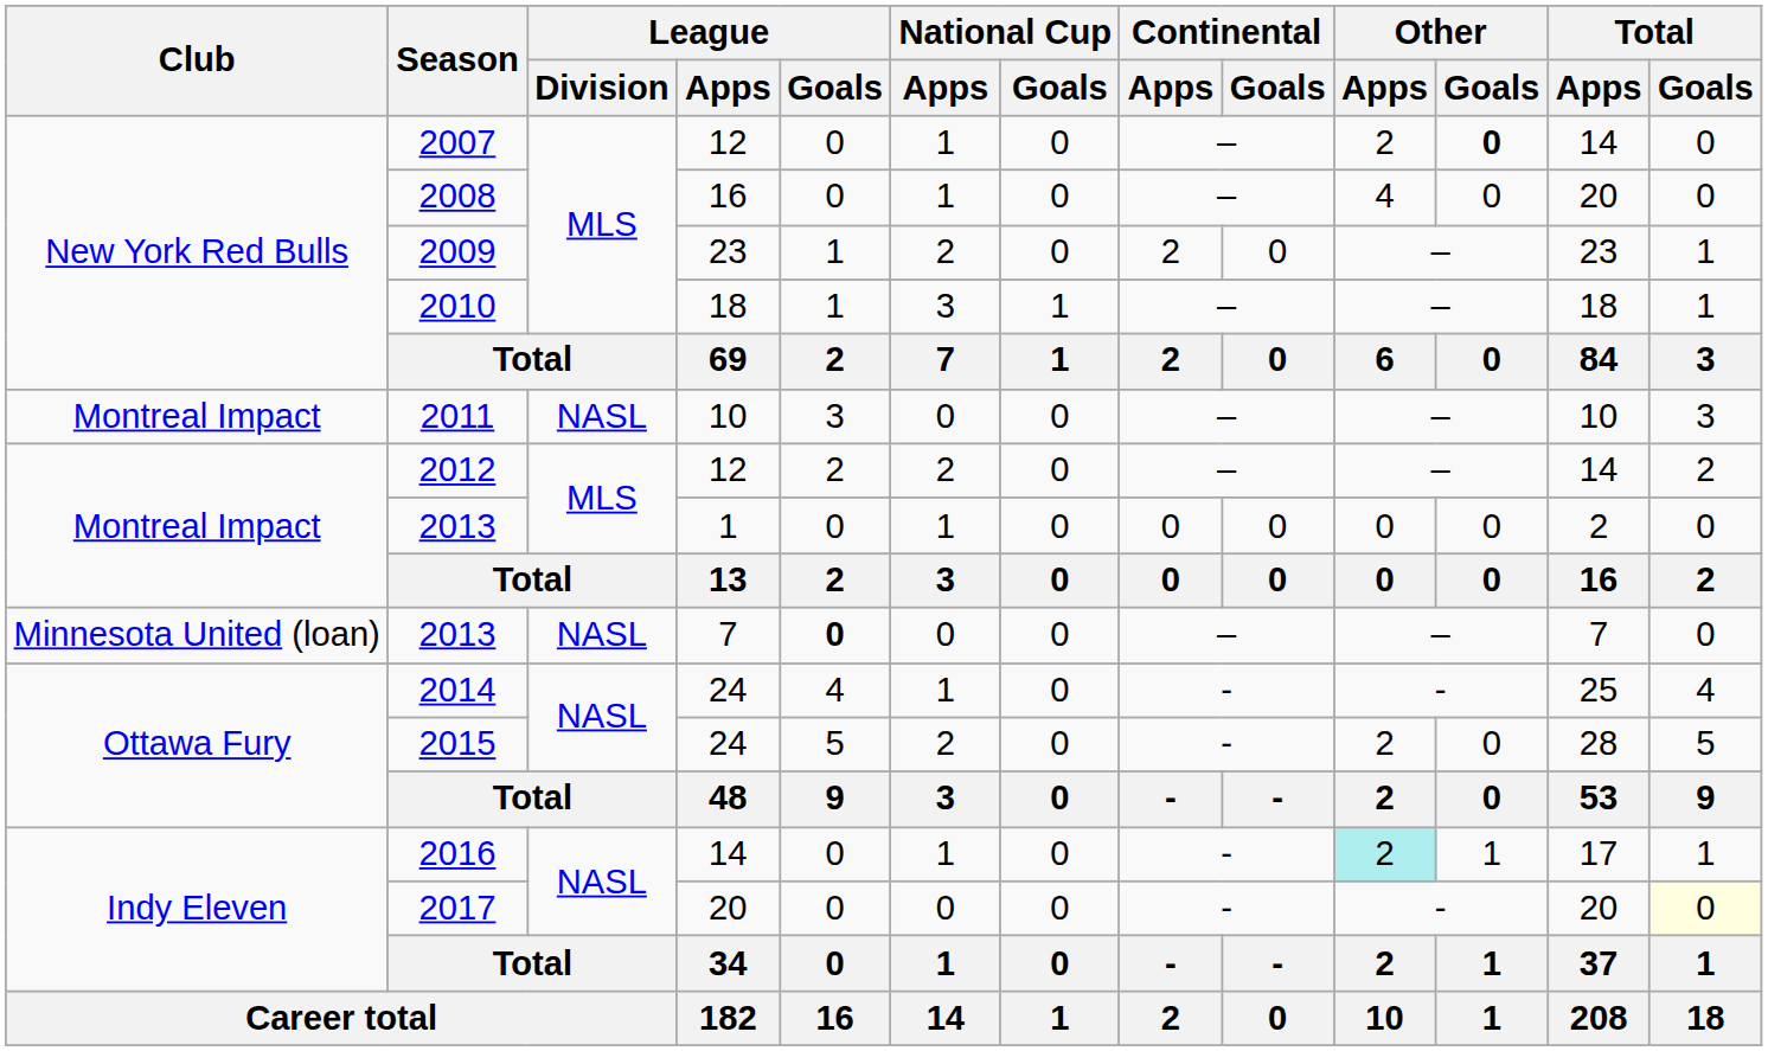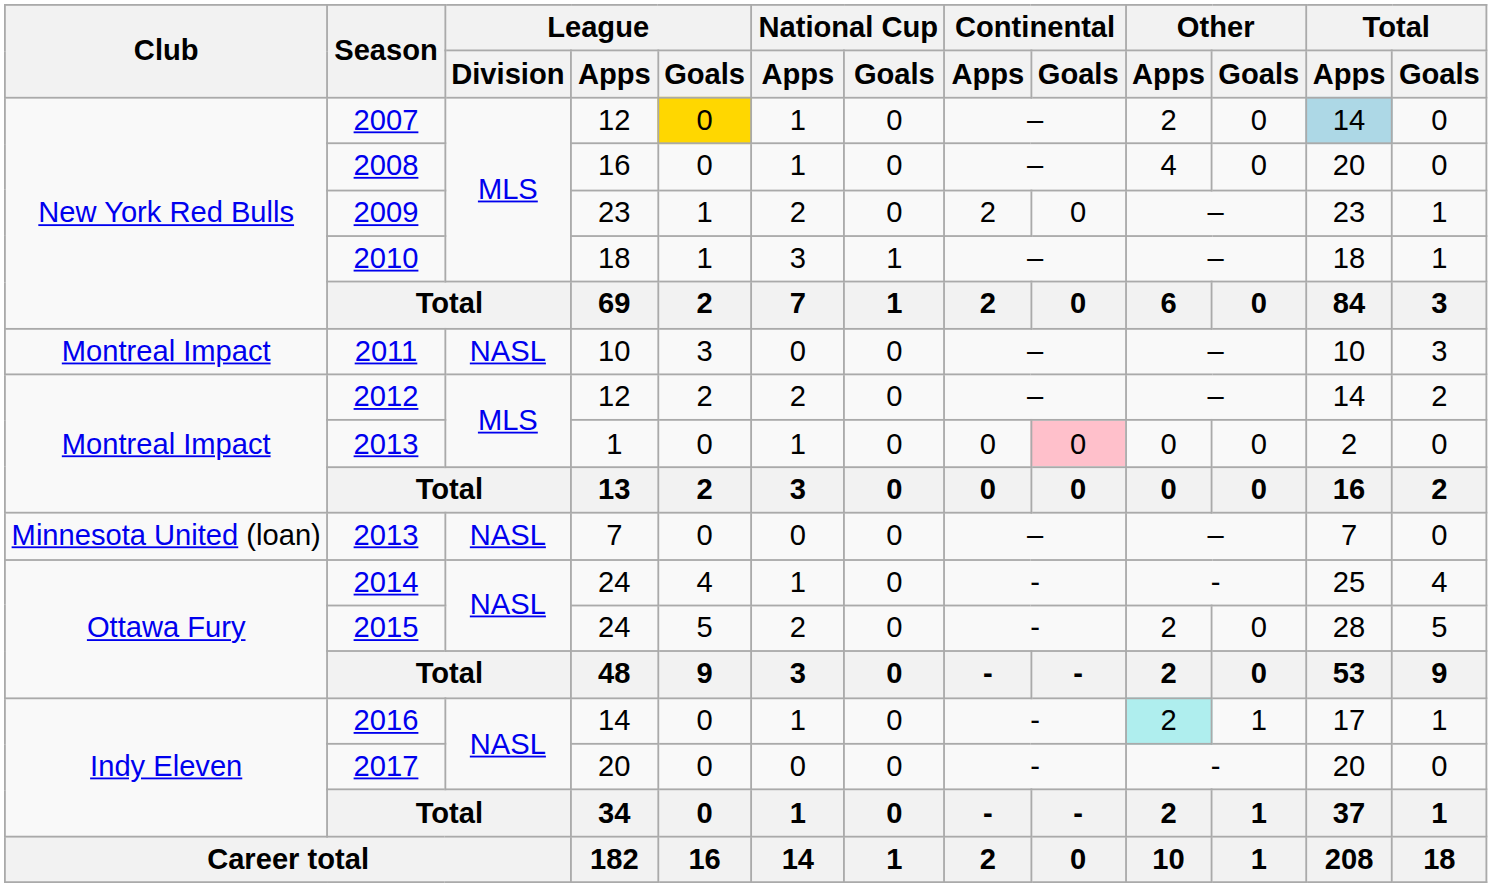2007 | League / Goals: no background -> gold background
2007 | Other / Goals: bold -> normal
2007 | Total / Apps: no background -> lightblue background
2013 / 1 | Continental / Goals: no background -> pink background
2013 / 7 | League / Goals: bold -> normal
2017 | Total / Goals: lightyellow background -> no background
